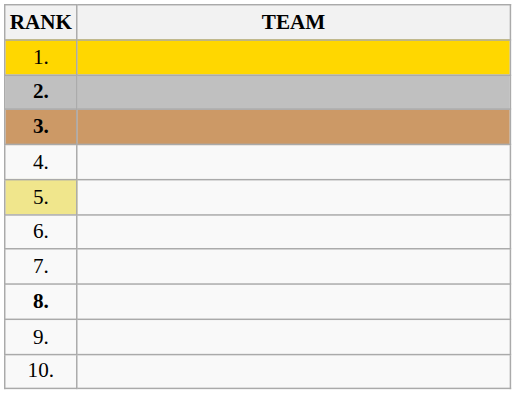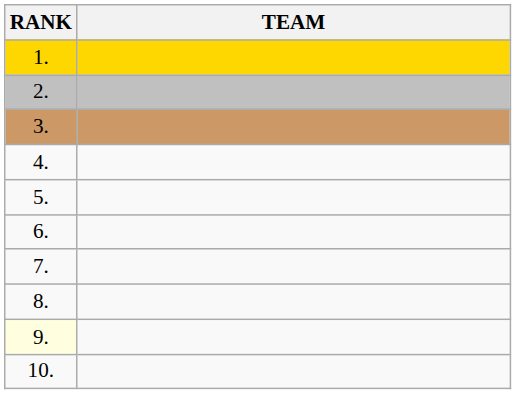2. | RANK: bold -> normal
3. | RANK: bold -> normal
5. | RANK: khaki background -> no background
8. | RANK: bold -> normal
9. | RANK: no background -> lightyellow background
